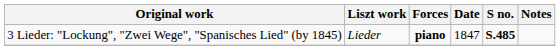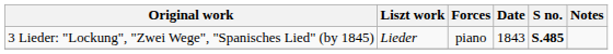row 2 | Forces: bold -> normal
row 2 | Date: 1847 -> 1843
